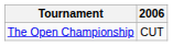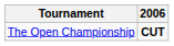The Open Championship | 2006: normal -> bold
